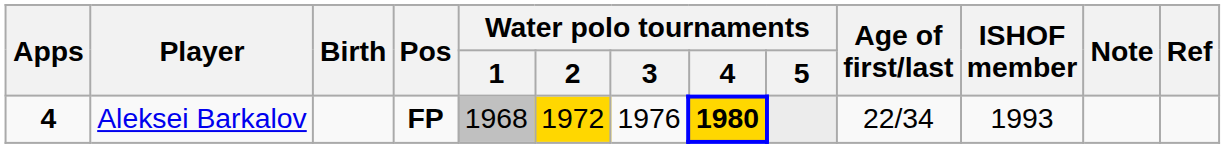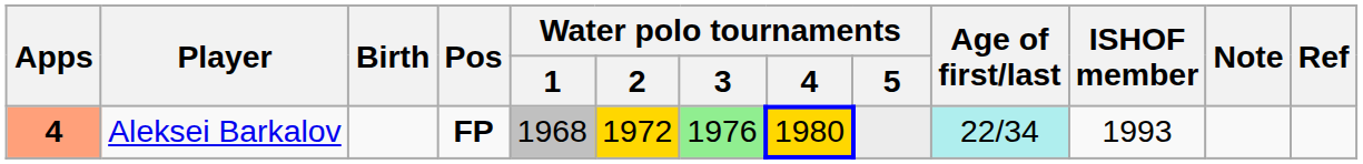Aleksei Barkalov | Apps: no background -> lightsalmon background
Aleksei Barkalov | Water polo tournaments / 3: no background -> lightgreen background
Aleksei Barkalov | Water polo tournaments / 4: bold -> normal
Aleksei Barkalov | Age of first/last: no background -> paleturquoise background
